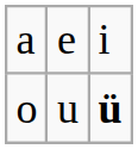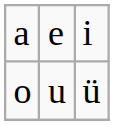o | column 3: bold -> normal
